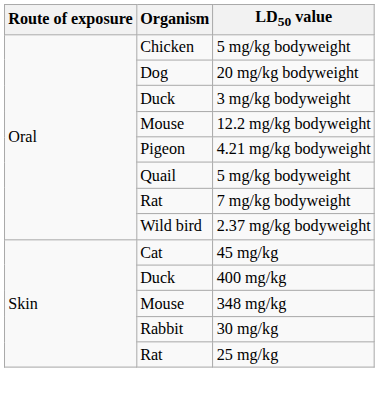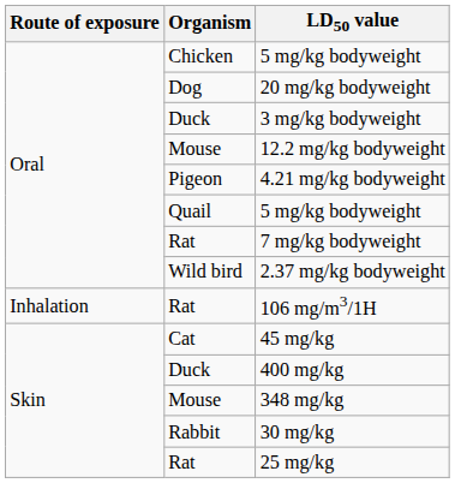+ row: Inhalation | Rat | 106 mg/m3/1H
